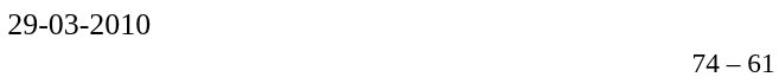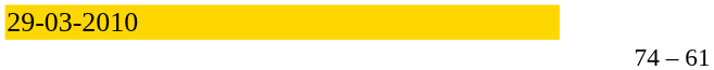29-03-2010 | column 1: no background -> gold background
